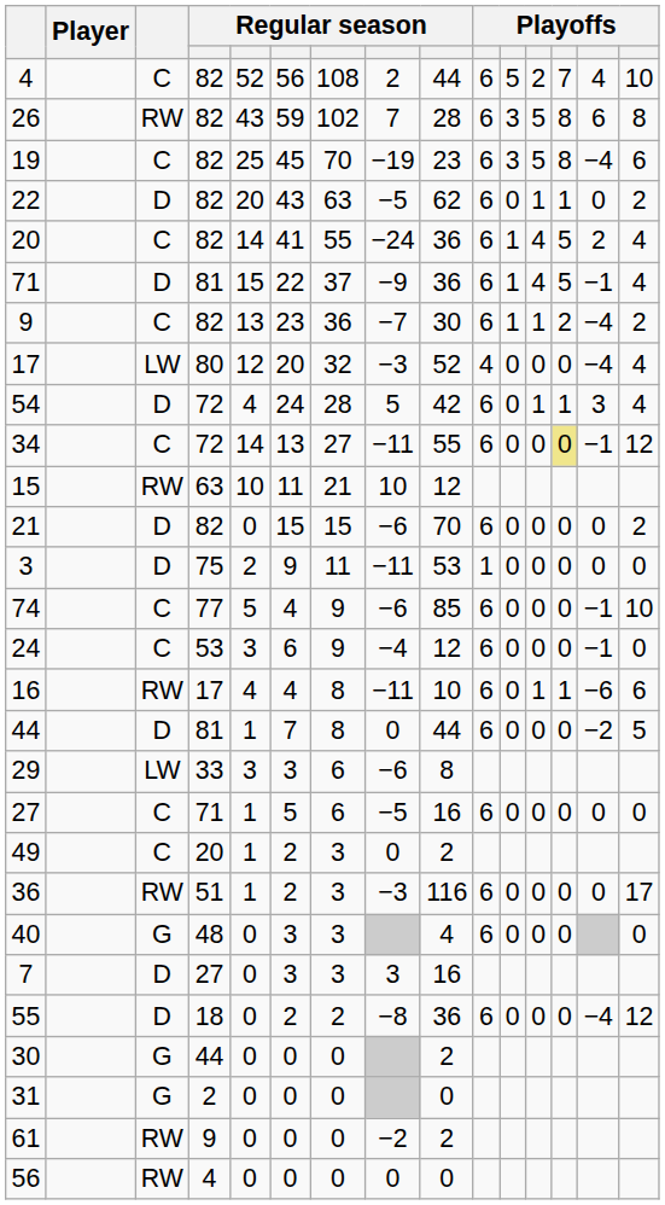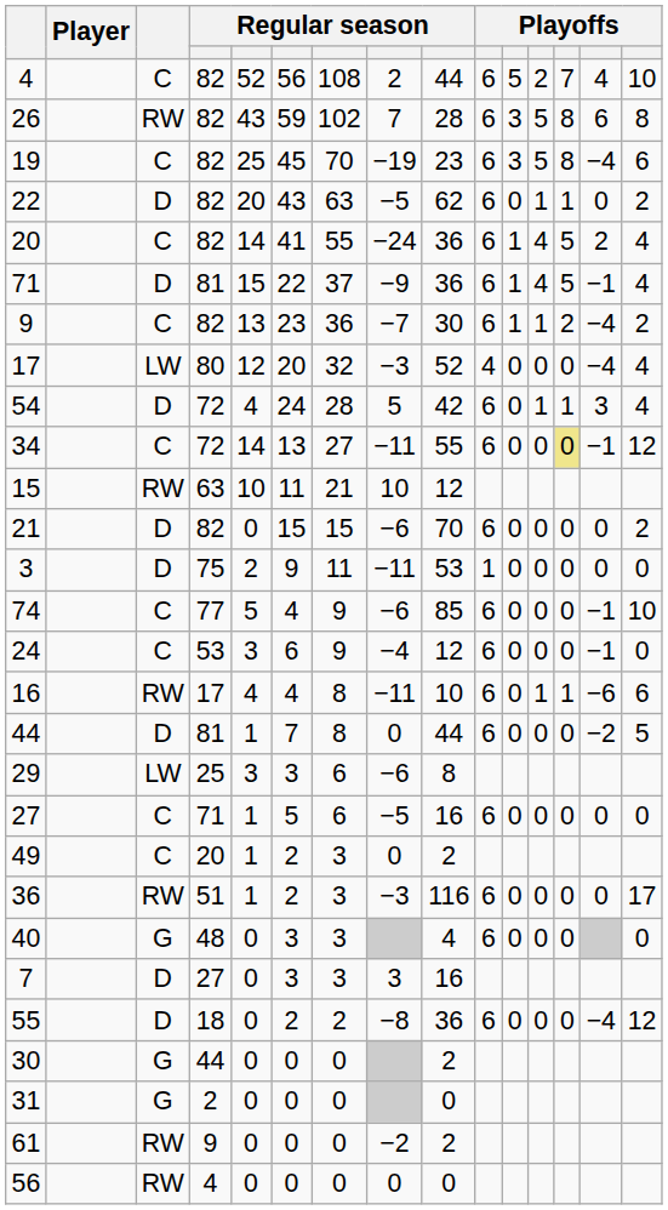29 | column 4: 33 -> 25
